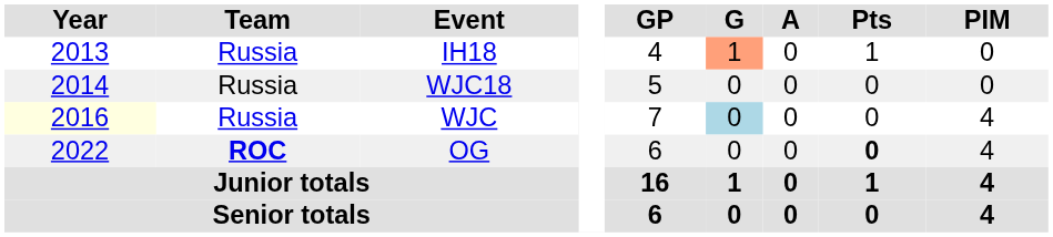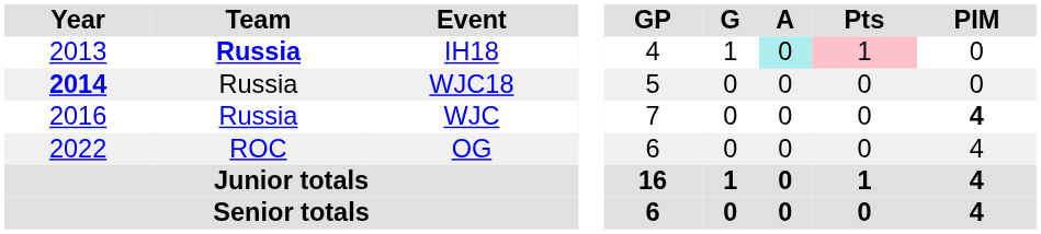IH18 | Team: normal -> bold
IH18 | G: lightsalmon background -> no background
IH18 | A: no background -> paleturquoise background
IH18 | Pts: no background -> pink background
WJC18 | Year: normal -> bold
WJC | Year: lightyellow background -> no background
WJC | G: lightblue background -> no background
WJC | PIM: normal -> bold
OG | Team: bold -> normal
OG | Pts: bold -> normal
